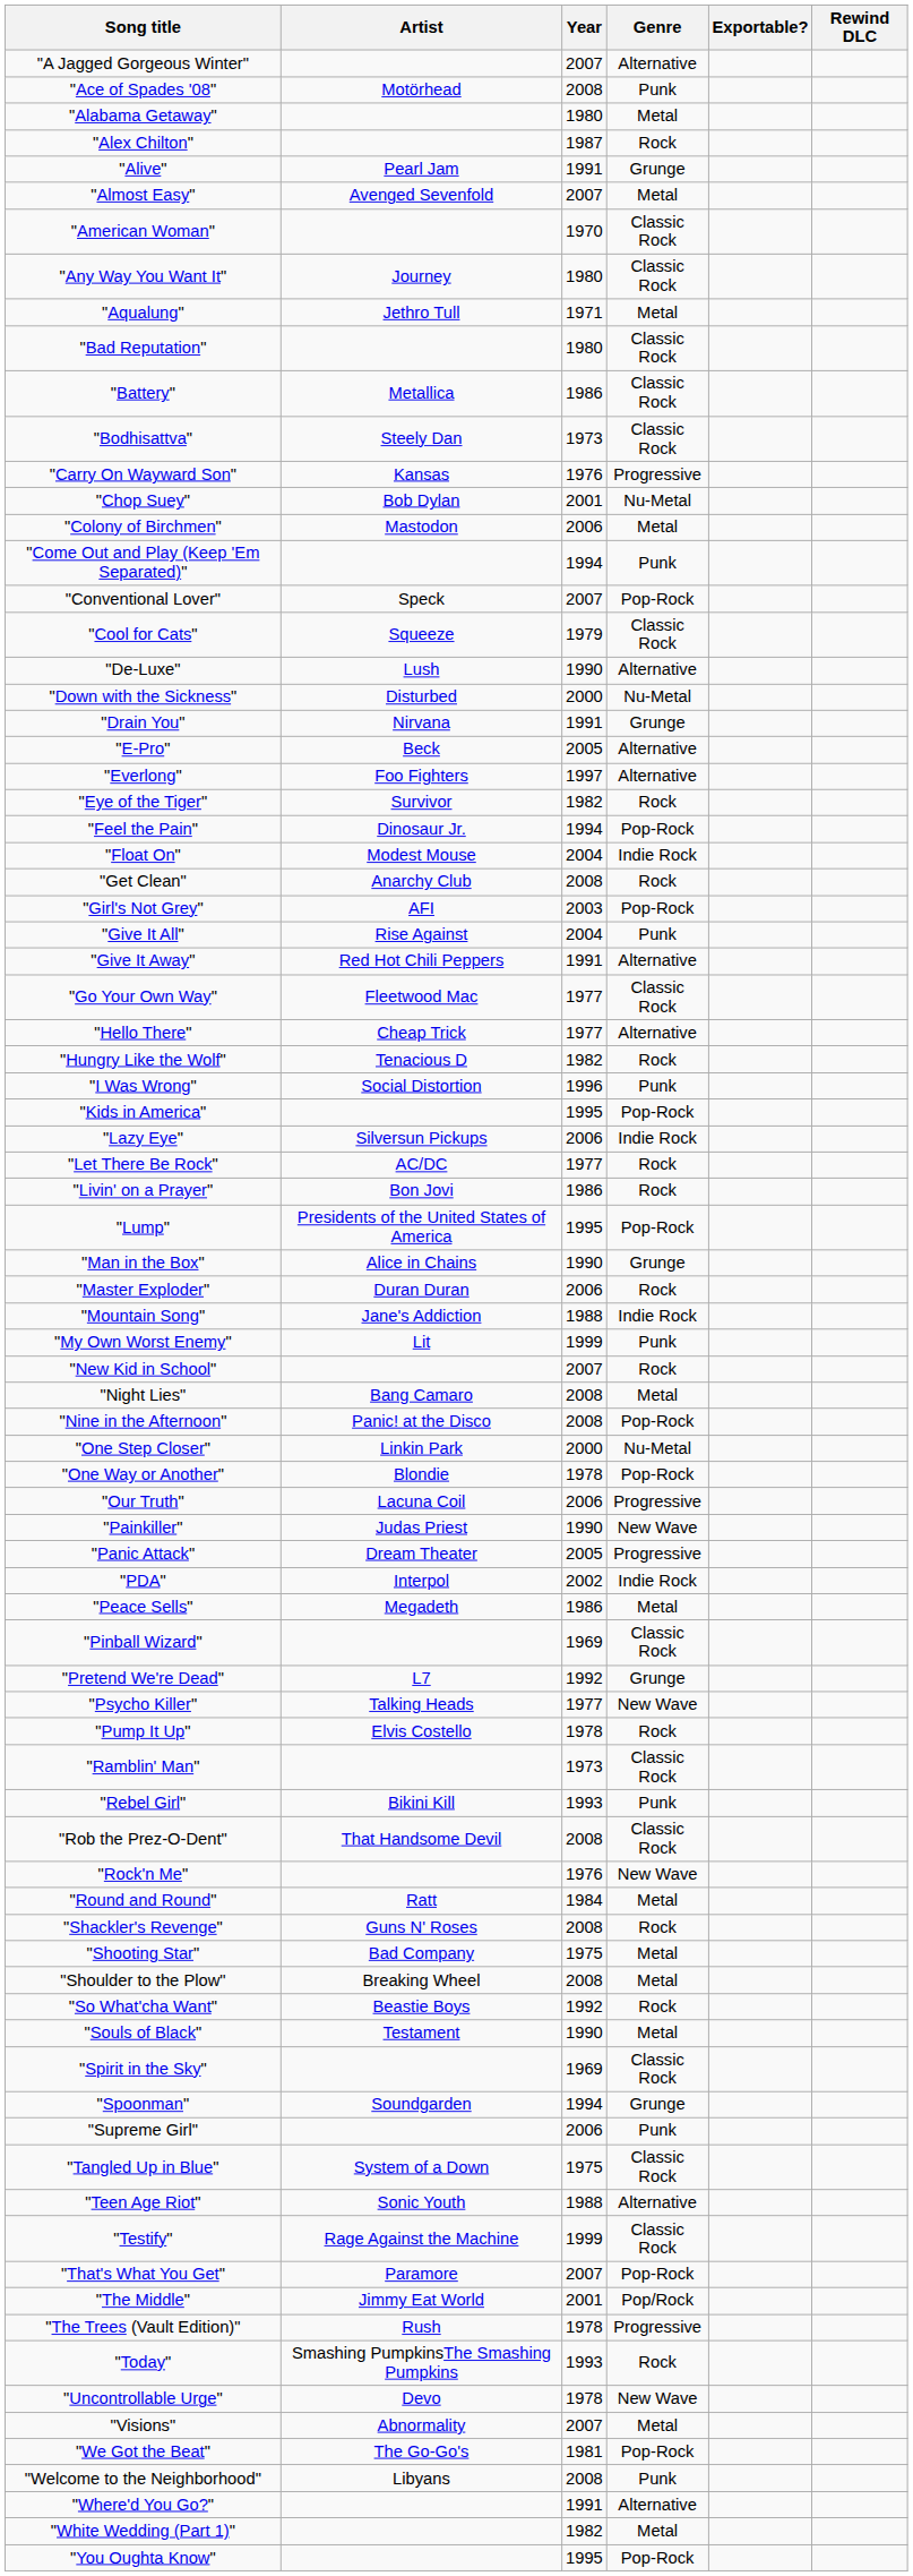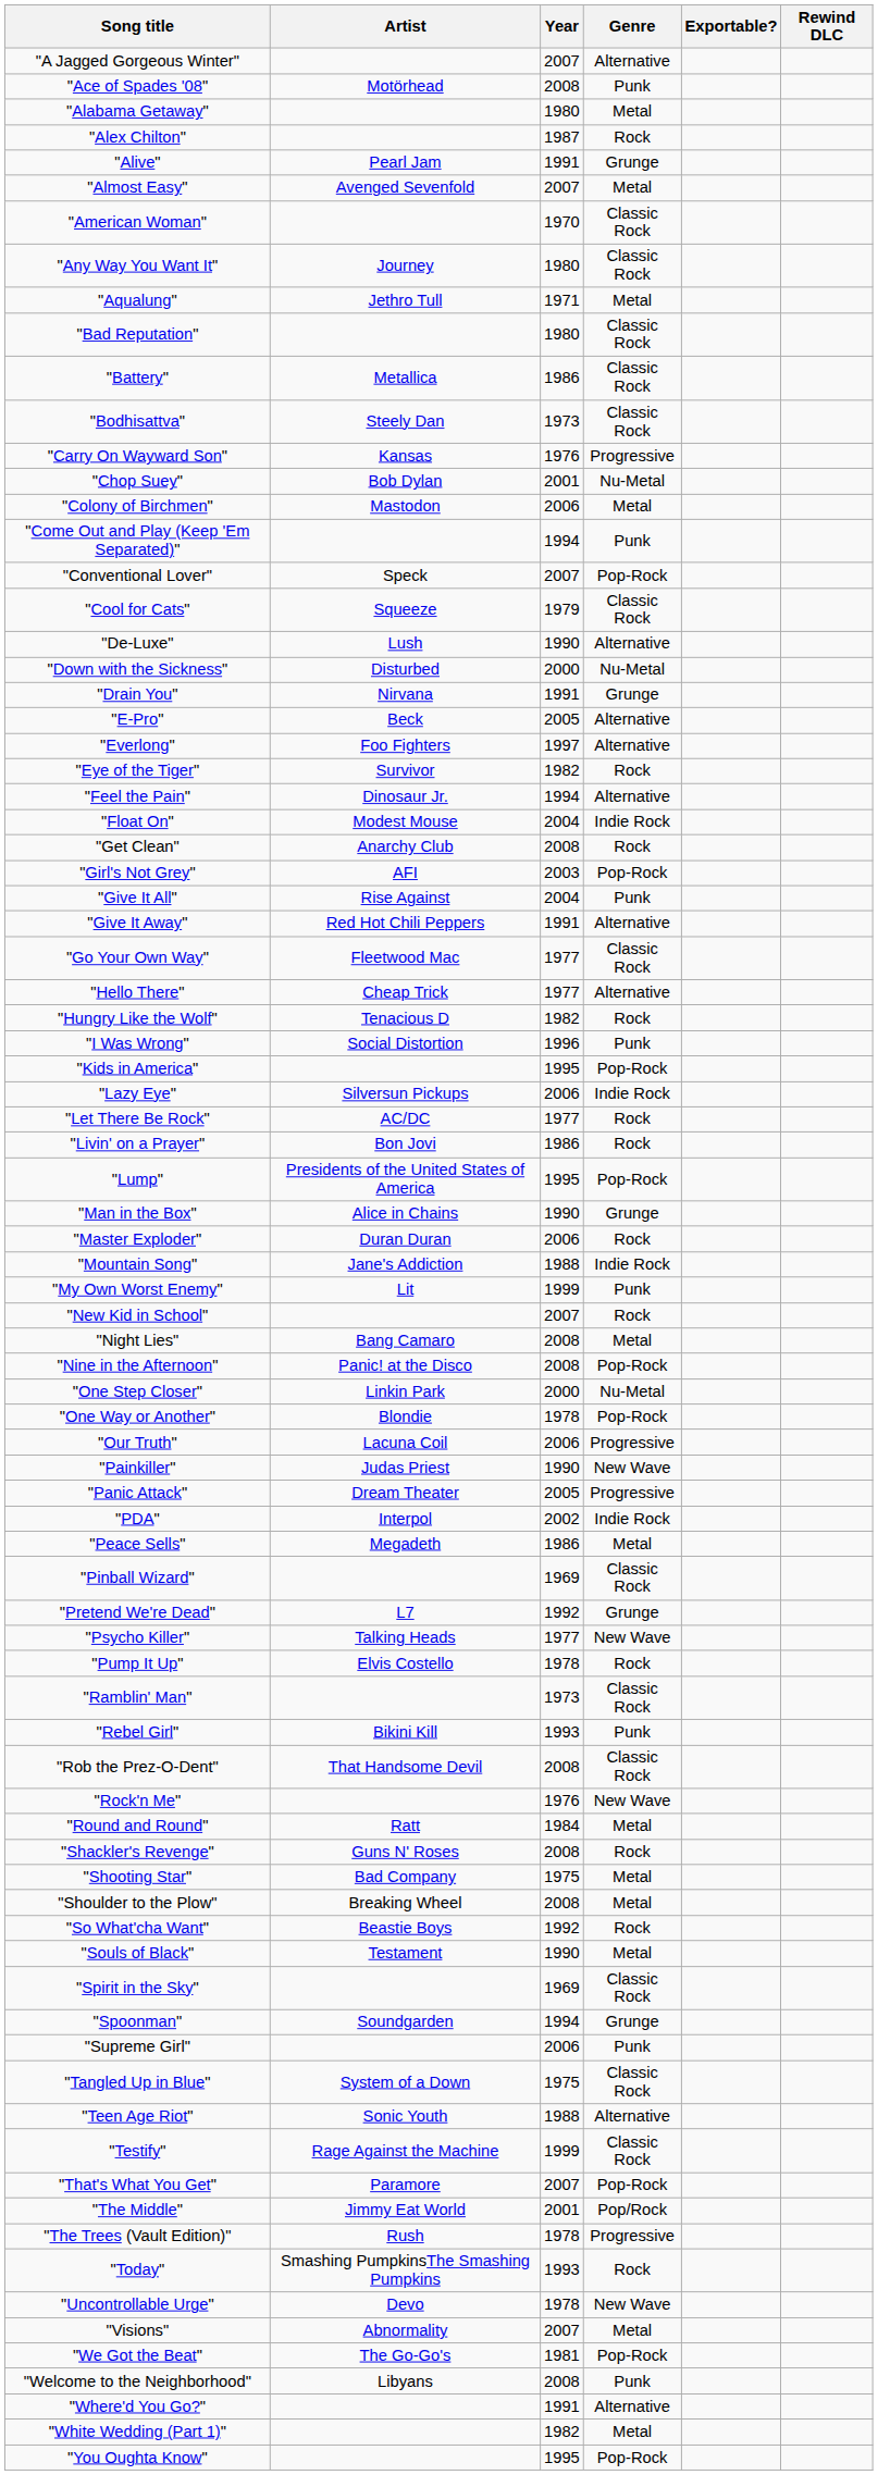"Feel the Pain" | Genre: Pop-Rock -> Alternative
